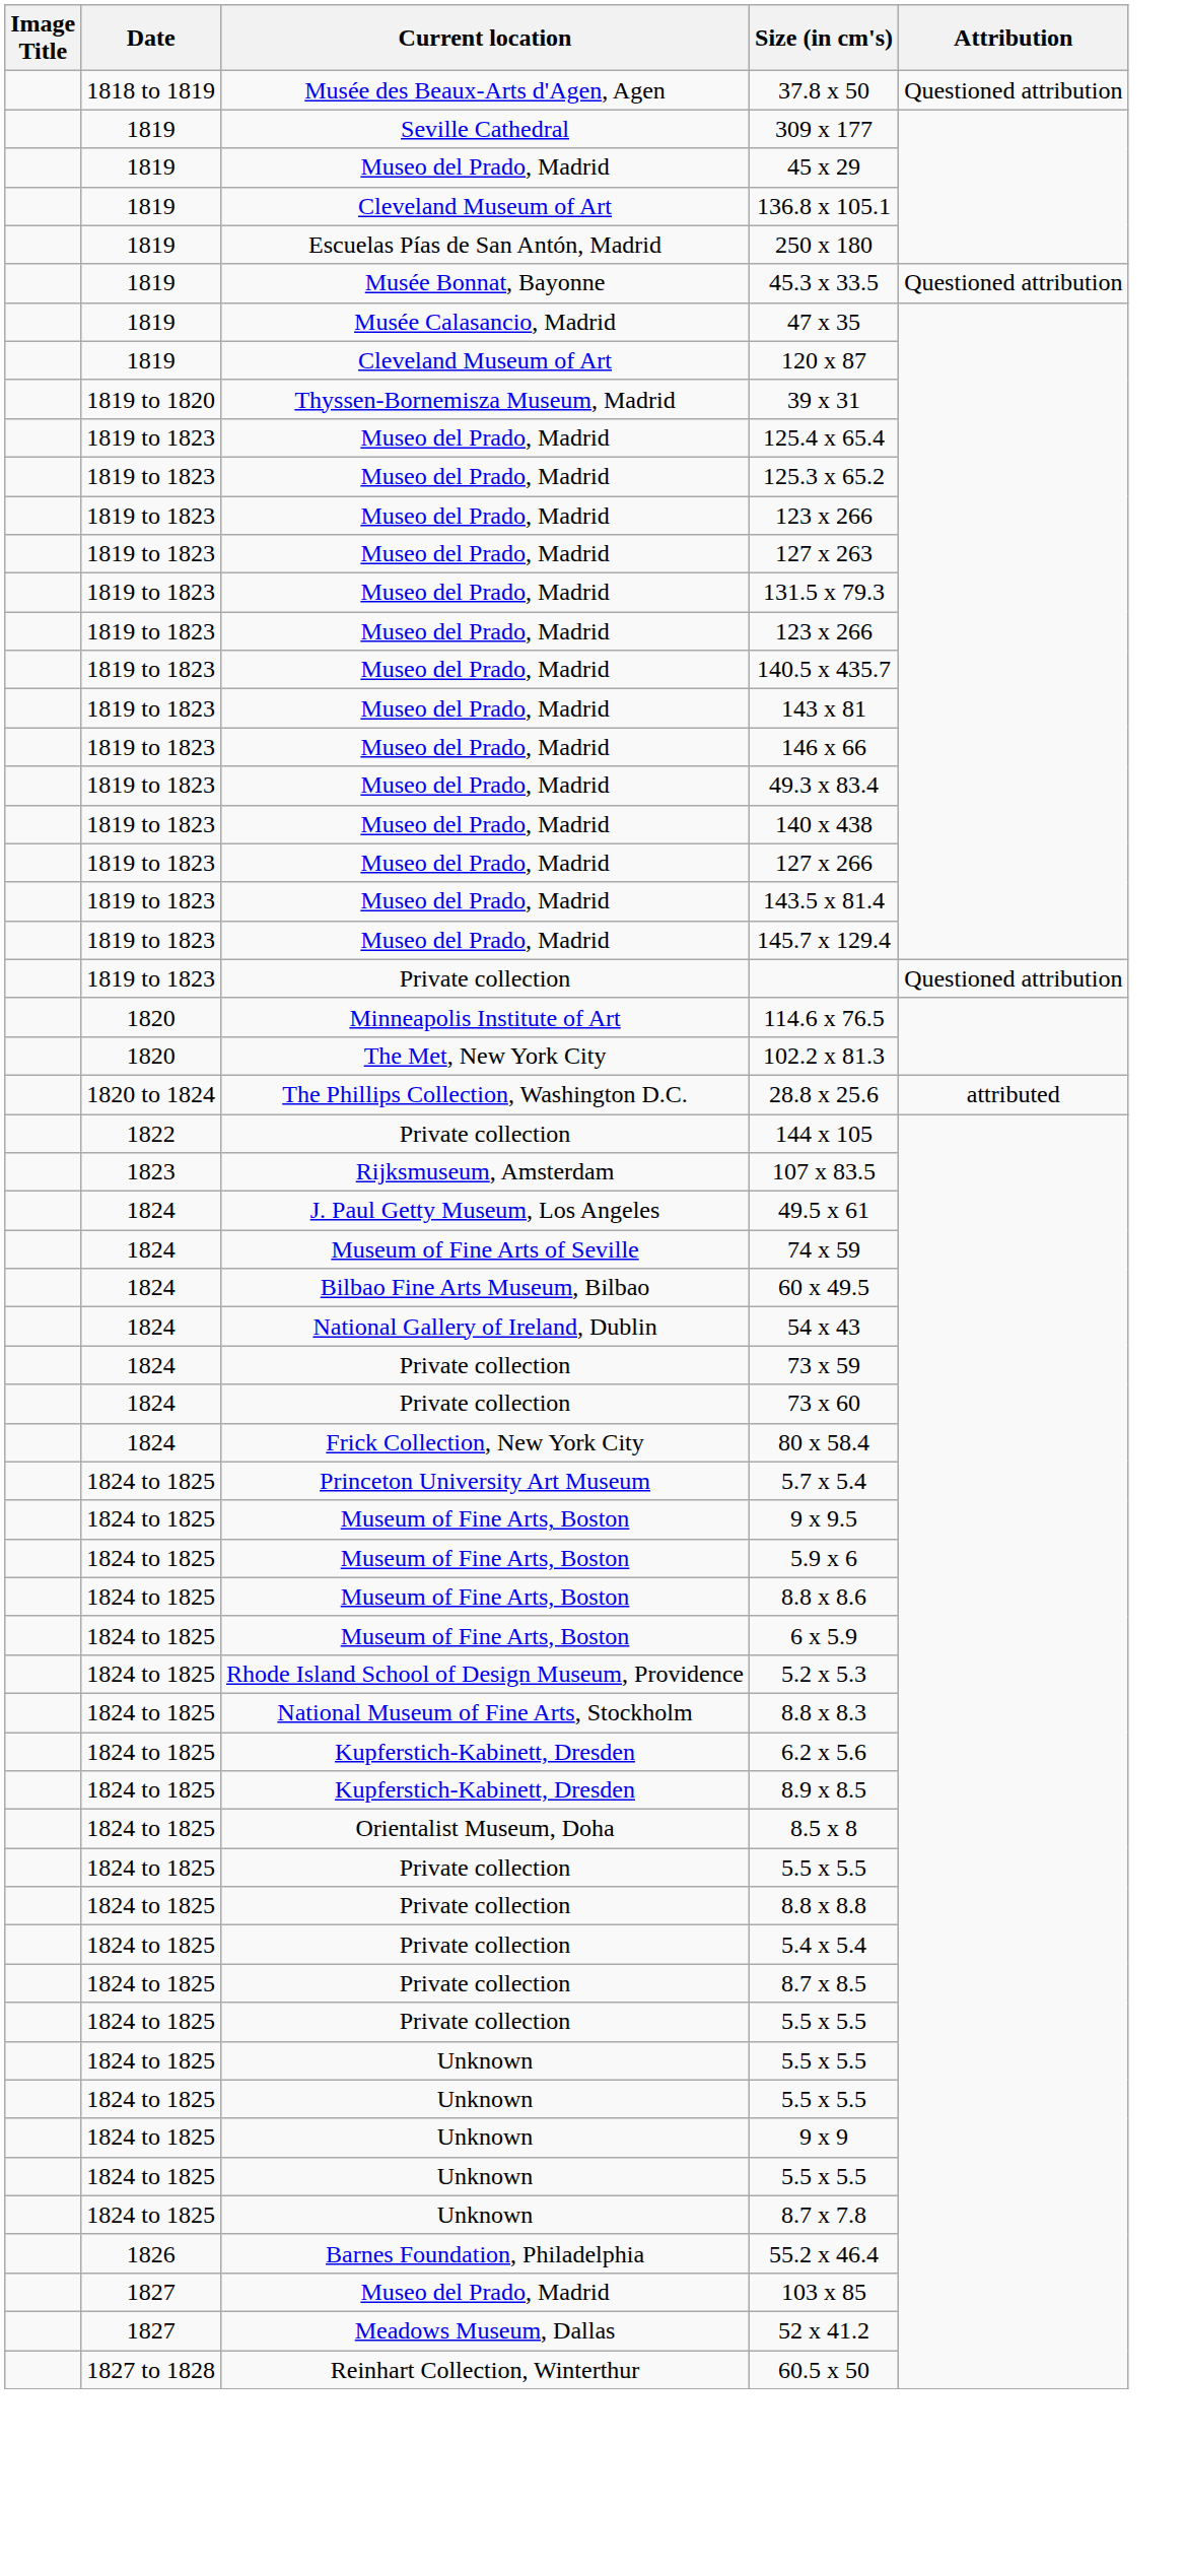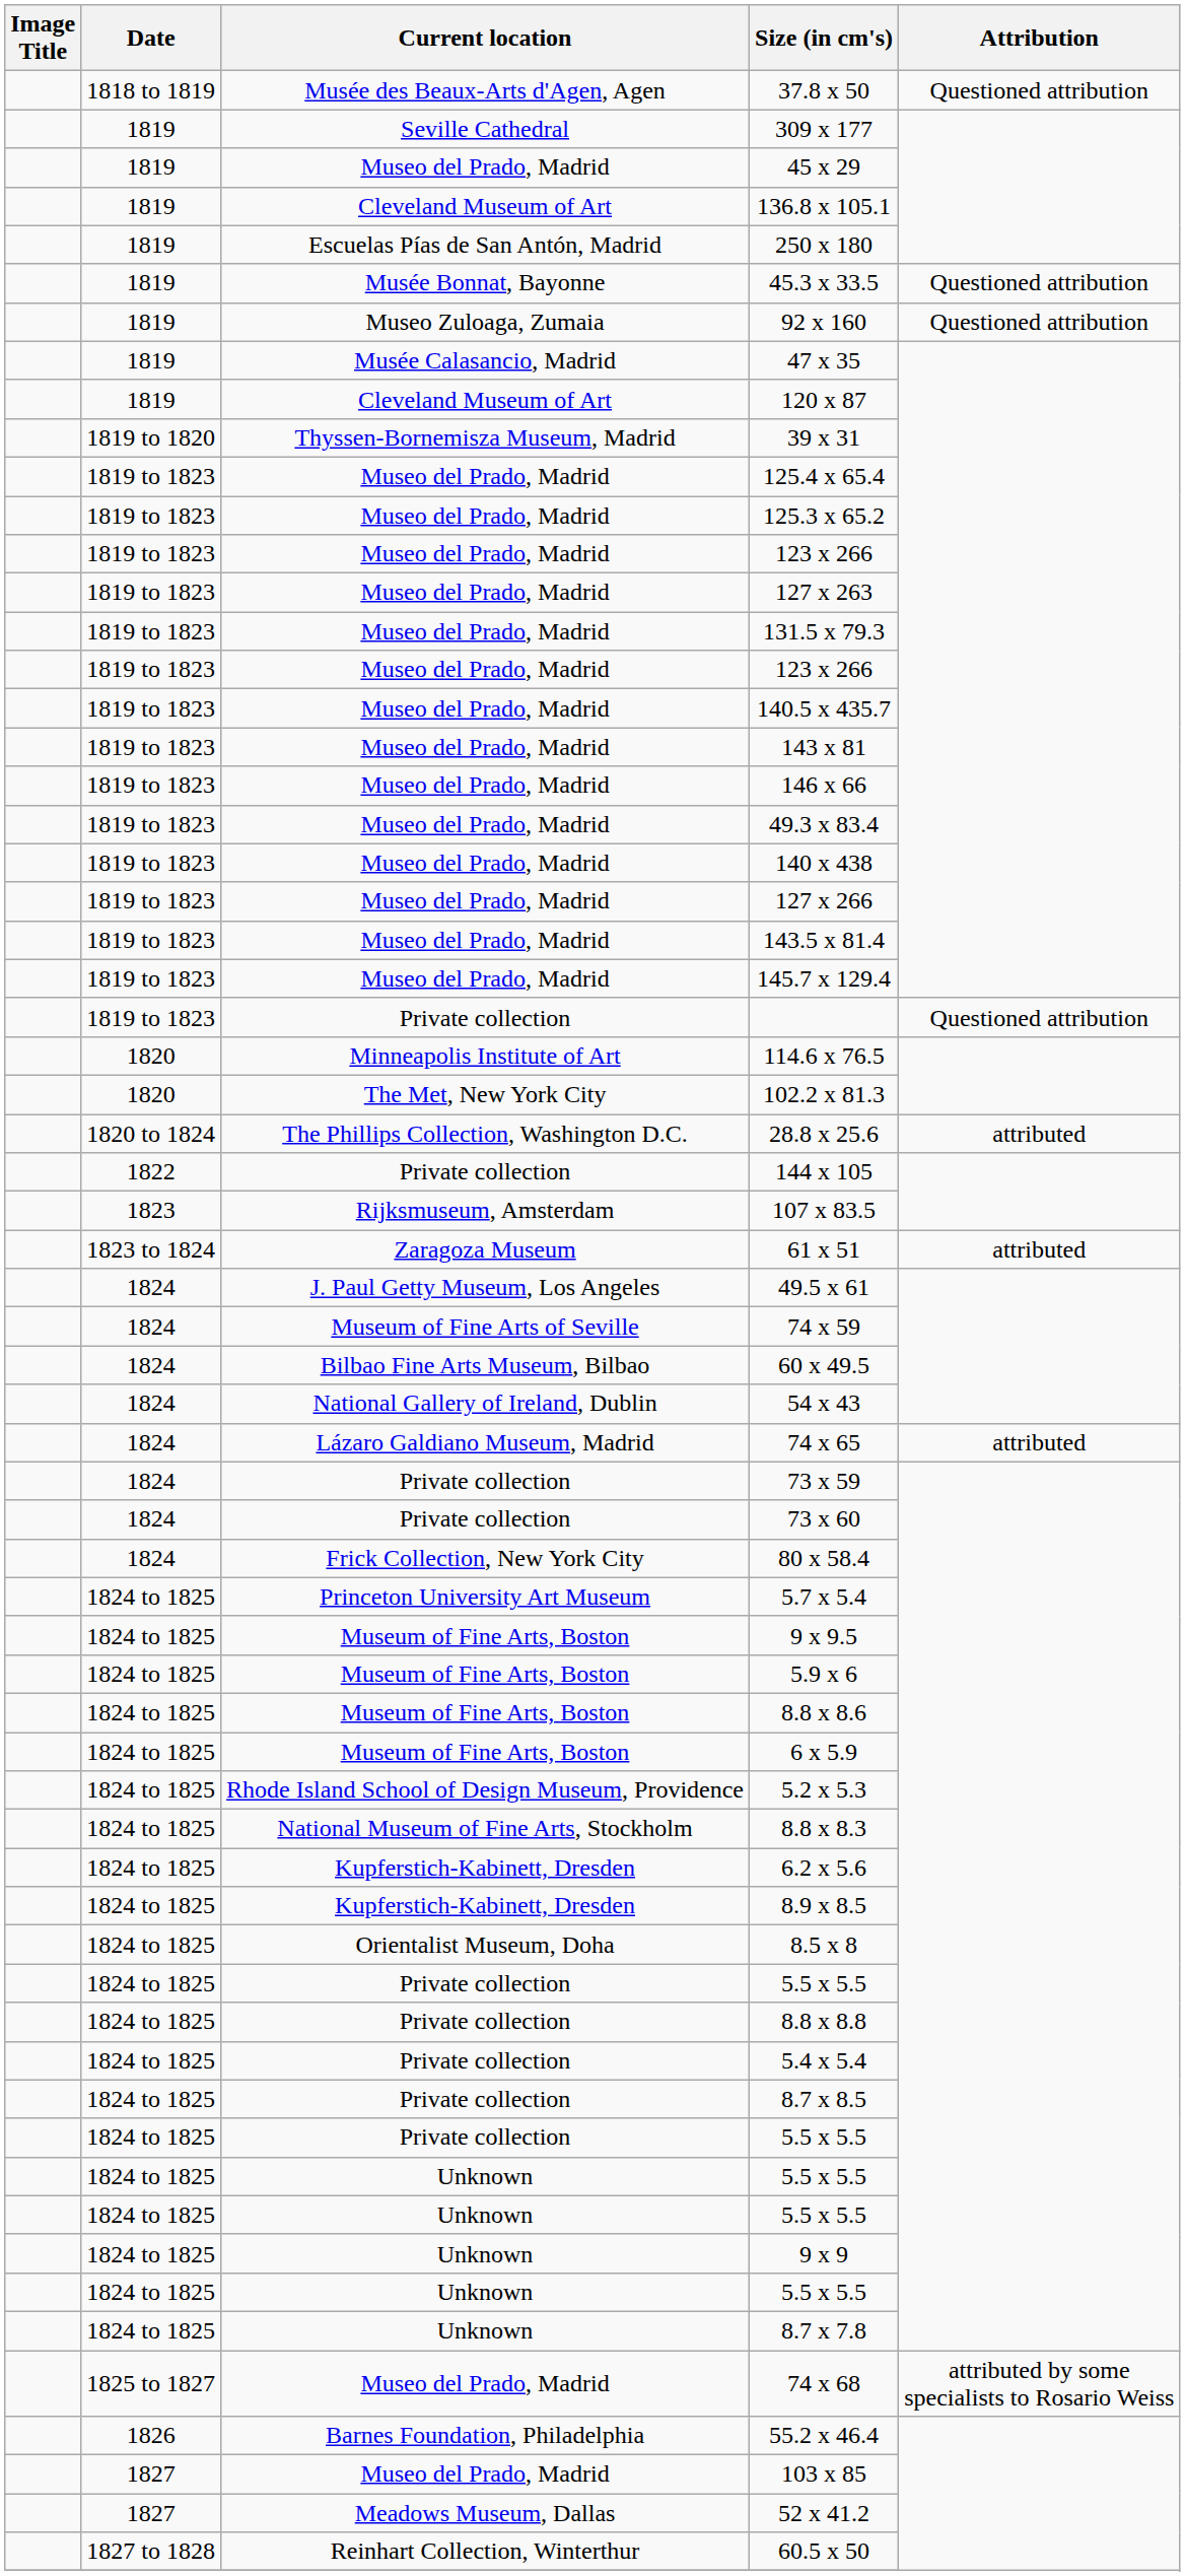+ row: 1819 | Museo Zuloaga, Zumaia | 92 x 160 | Questioned attribution
+ row: 1823 to 1824 | Zaragoza Museum | 61 x 51 | attributed
+ row: 1824 | Lázaro Galdiano Museum, Madrid | 74 x 65 | attributed
+ row: 1825 to 1827 | Museo del Prado, Madrid | 74 x 68 | attributed by some specialists to Rosario Weiss
